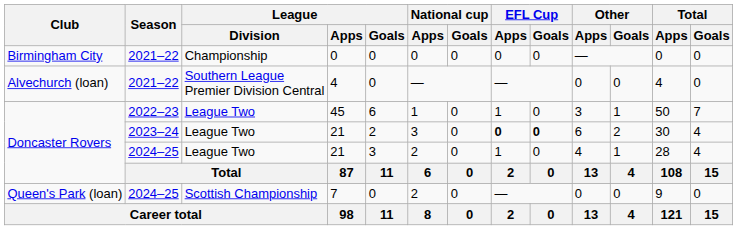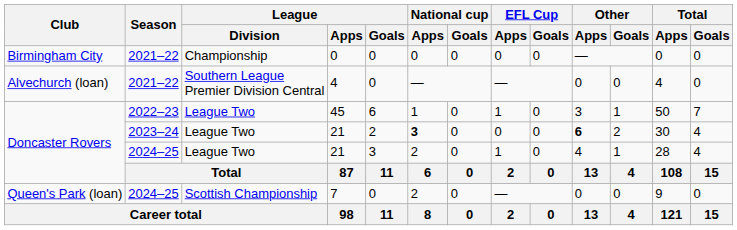2023–24 / 21 | National cup / Apps: normal -> bold
2023–24 / 21 | EFL Cup / Apps: bold -> normal
2023–24 / 21 | EFL Cup / Goals: bold -> normal
2023–24 / 21 | Other / Apps: normal -> bold
